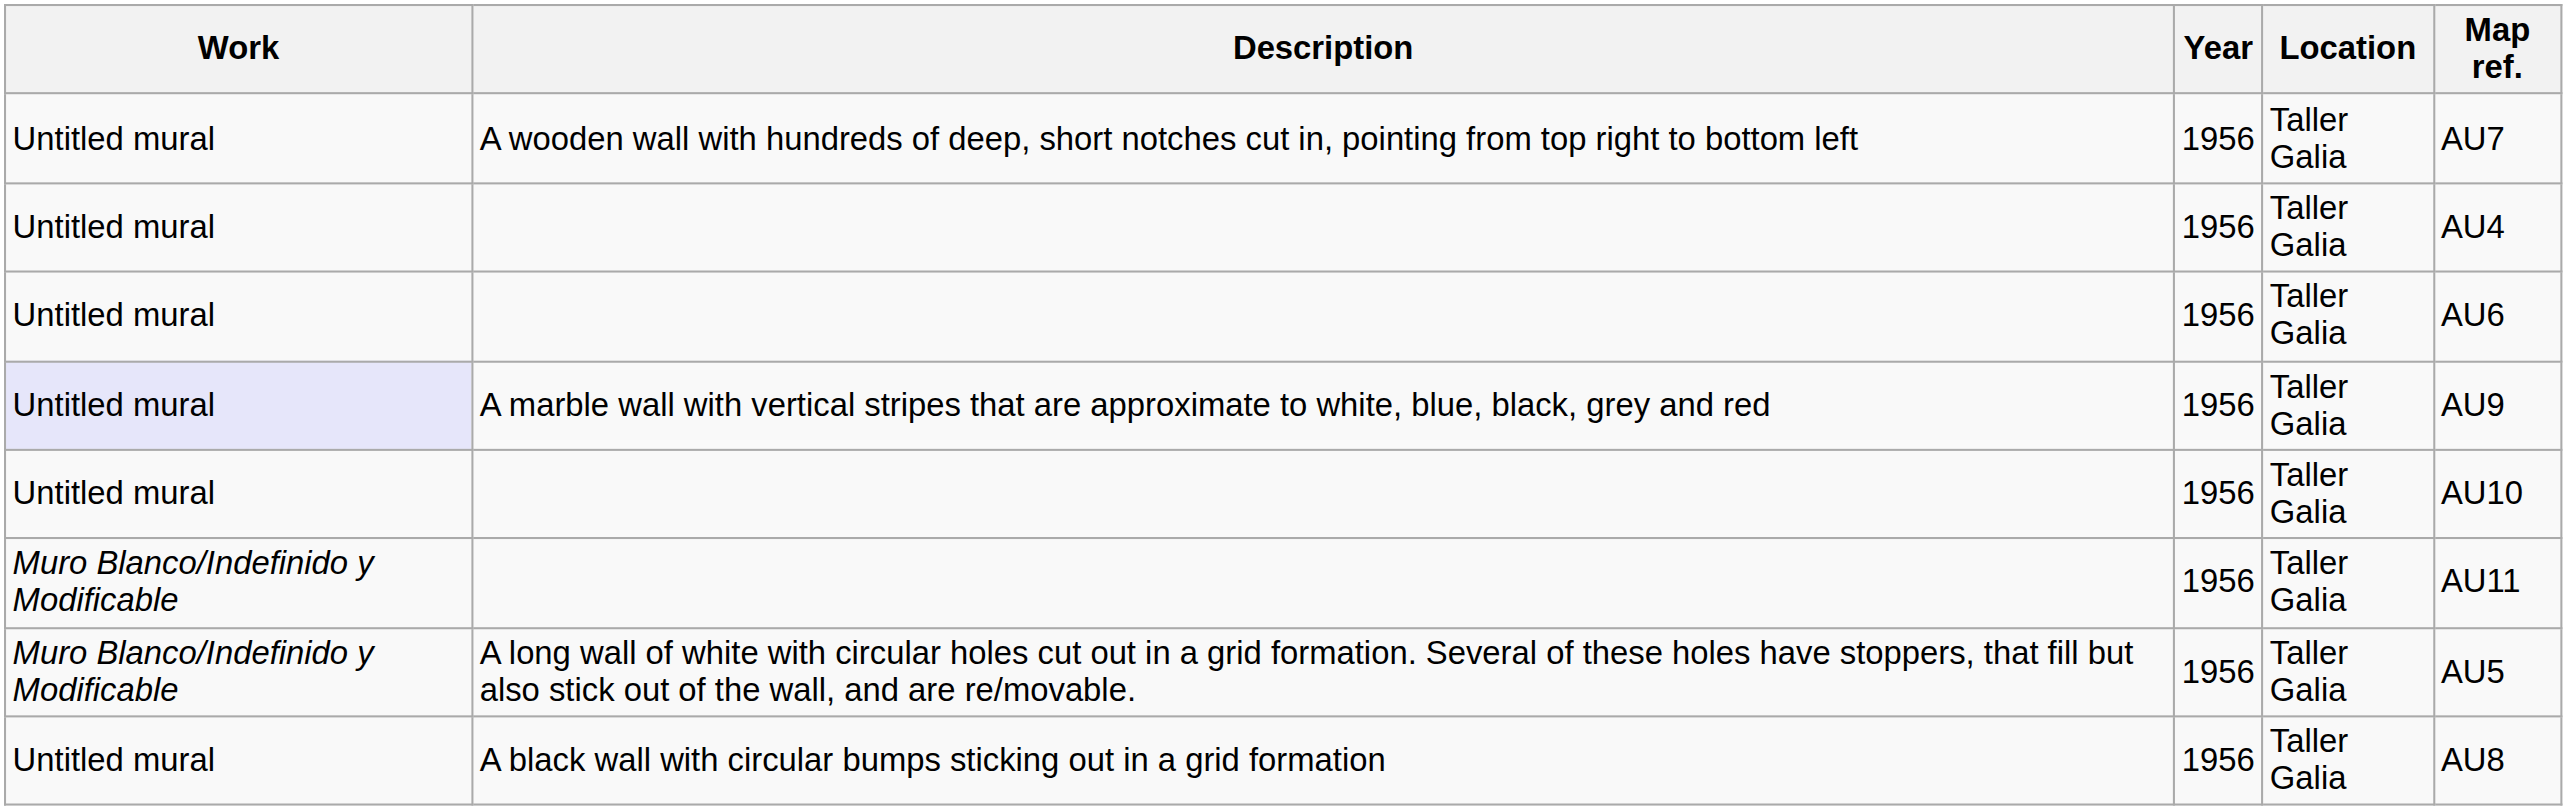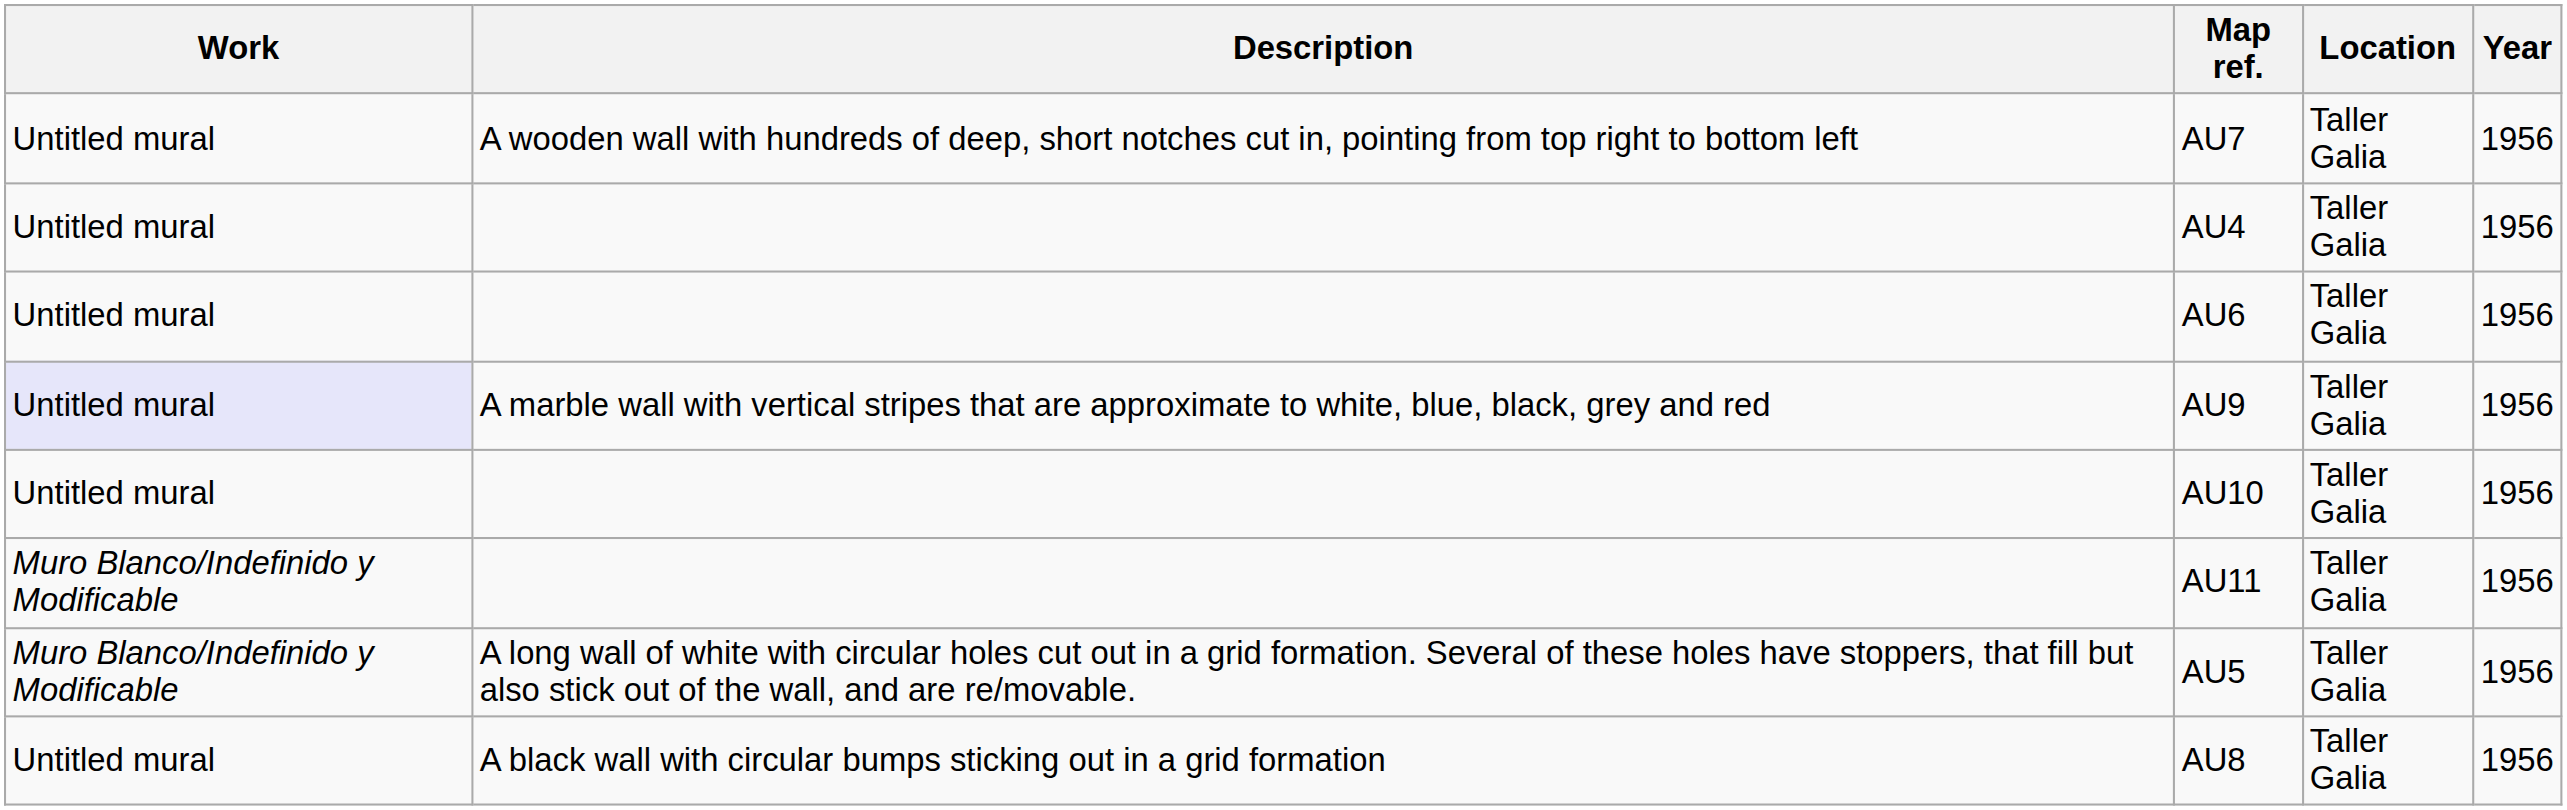columns swapped: Year <-> Map ref.
